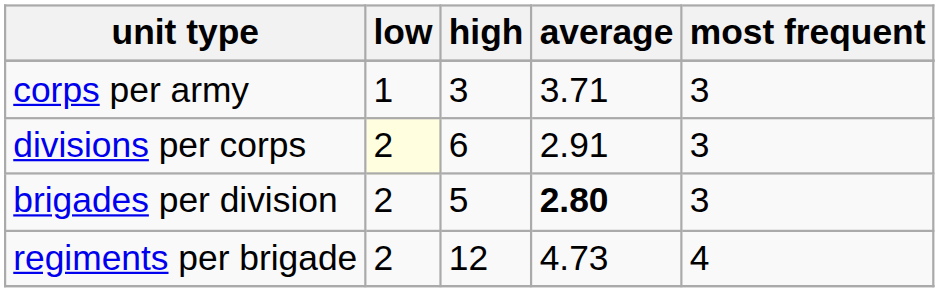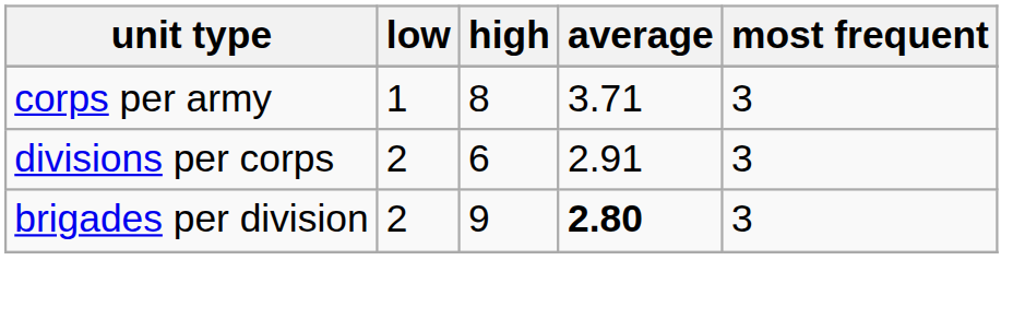corps per army | high: 3 -> 8
divisions per corps | low: lightyellow background -> no background
brigades per division | high: 5 -> 9
- row: regiments per brigade | 2 | 12 | 4.73 | 4
